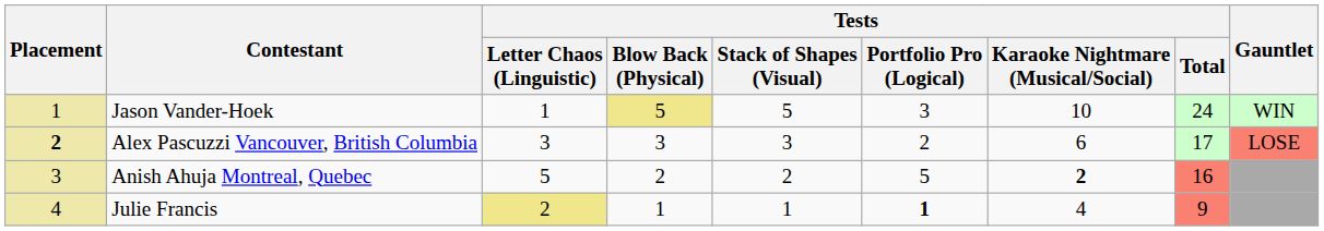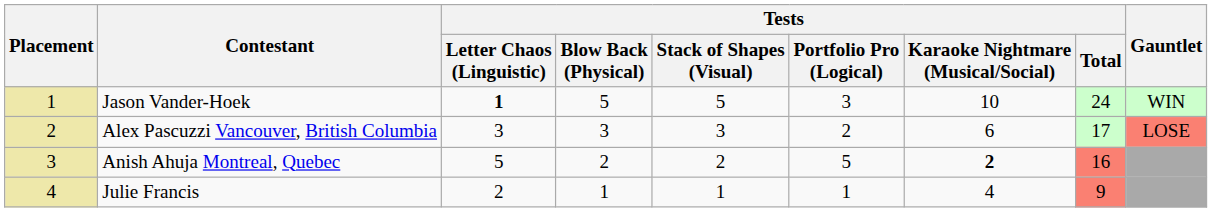Jason Vander-Hoek | Tests / Letter Chaos (Linguistic): normal -> bold
Jason Vander-Hoek | Tests / Blow Back (Physical): khaki background -> no background
Alex Pascuzzi Vancouver, British Columbia | Placement: bold -> normal
Julie Francis | Tests / Letter Chaos (Linguistic): khaki background -> no background
Julie Francis | Tests / Portfolio Pro (Logical): bold -> normal
